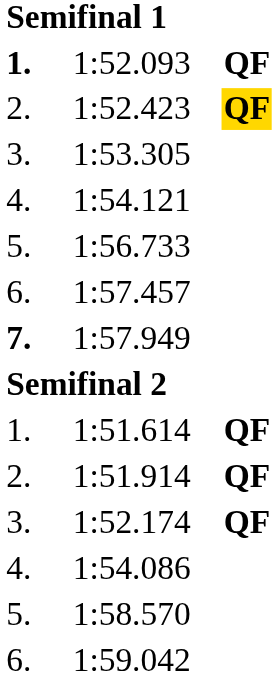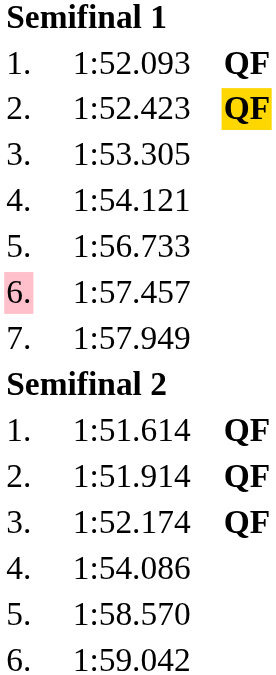1:52.093 | column 1: bold -> normal
1:57.457 | column 1: no background -> pink background
1:57.949 | column 1: bold -> normal
